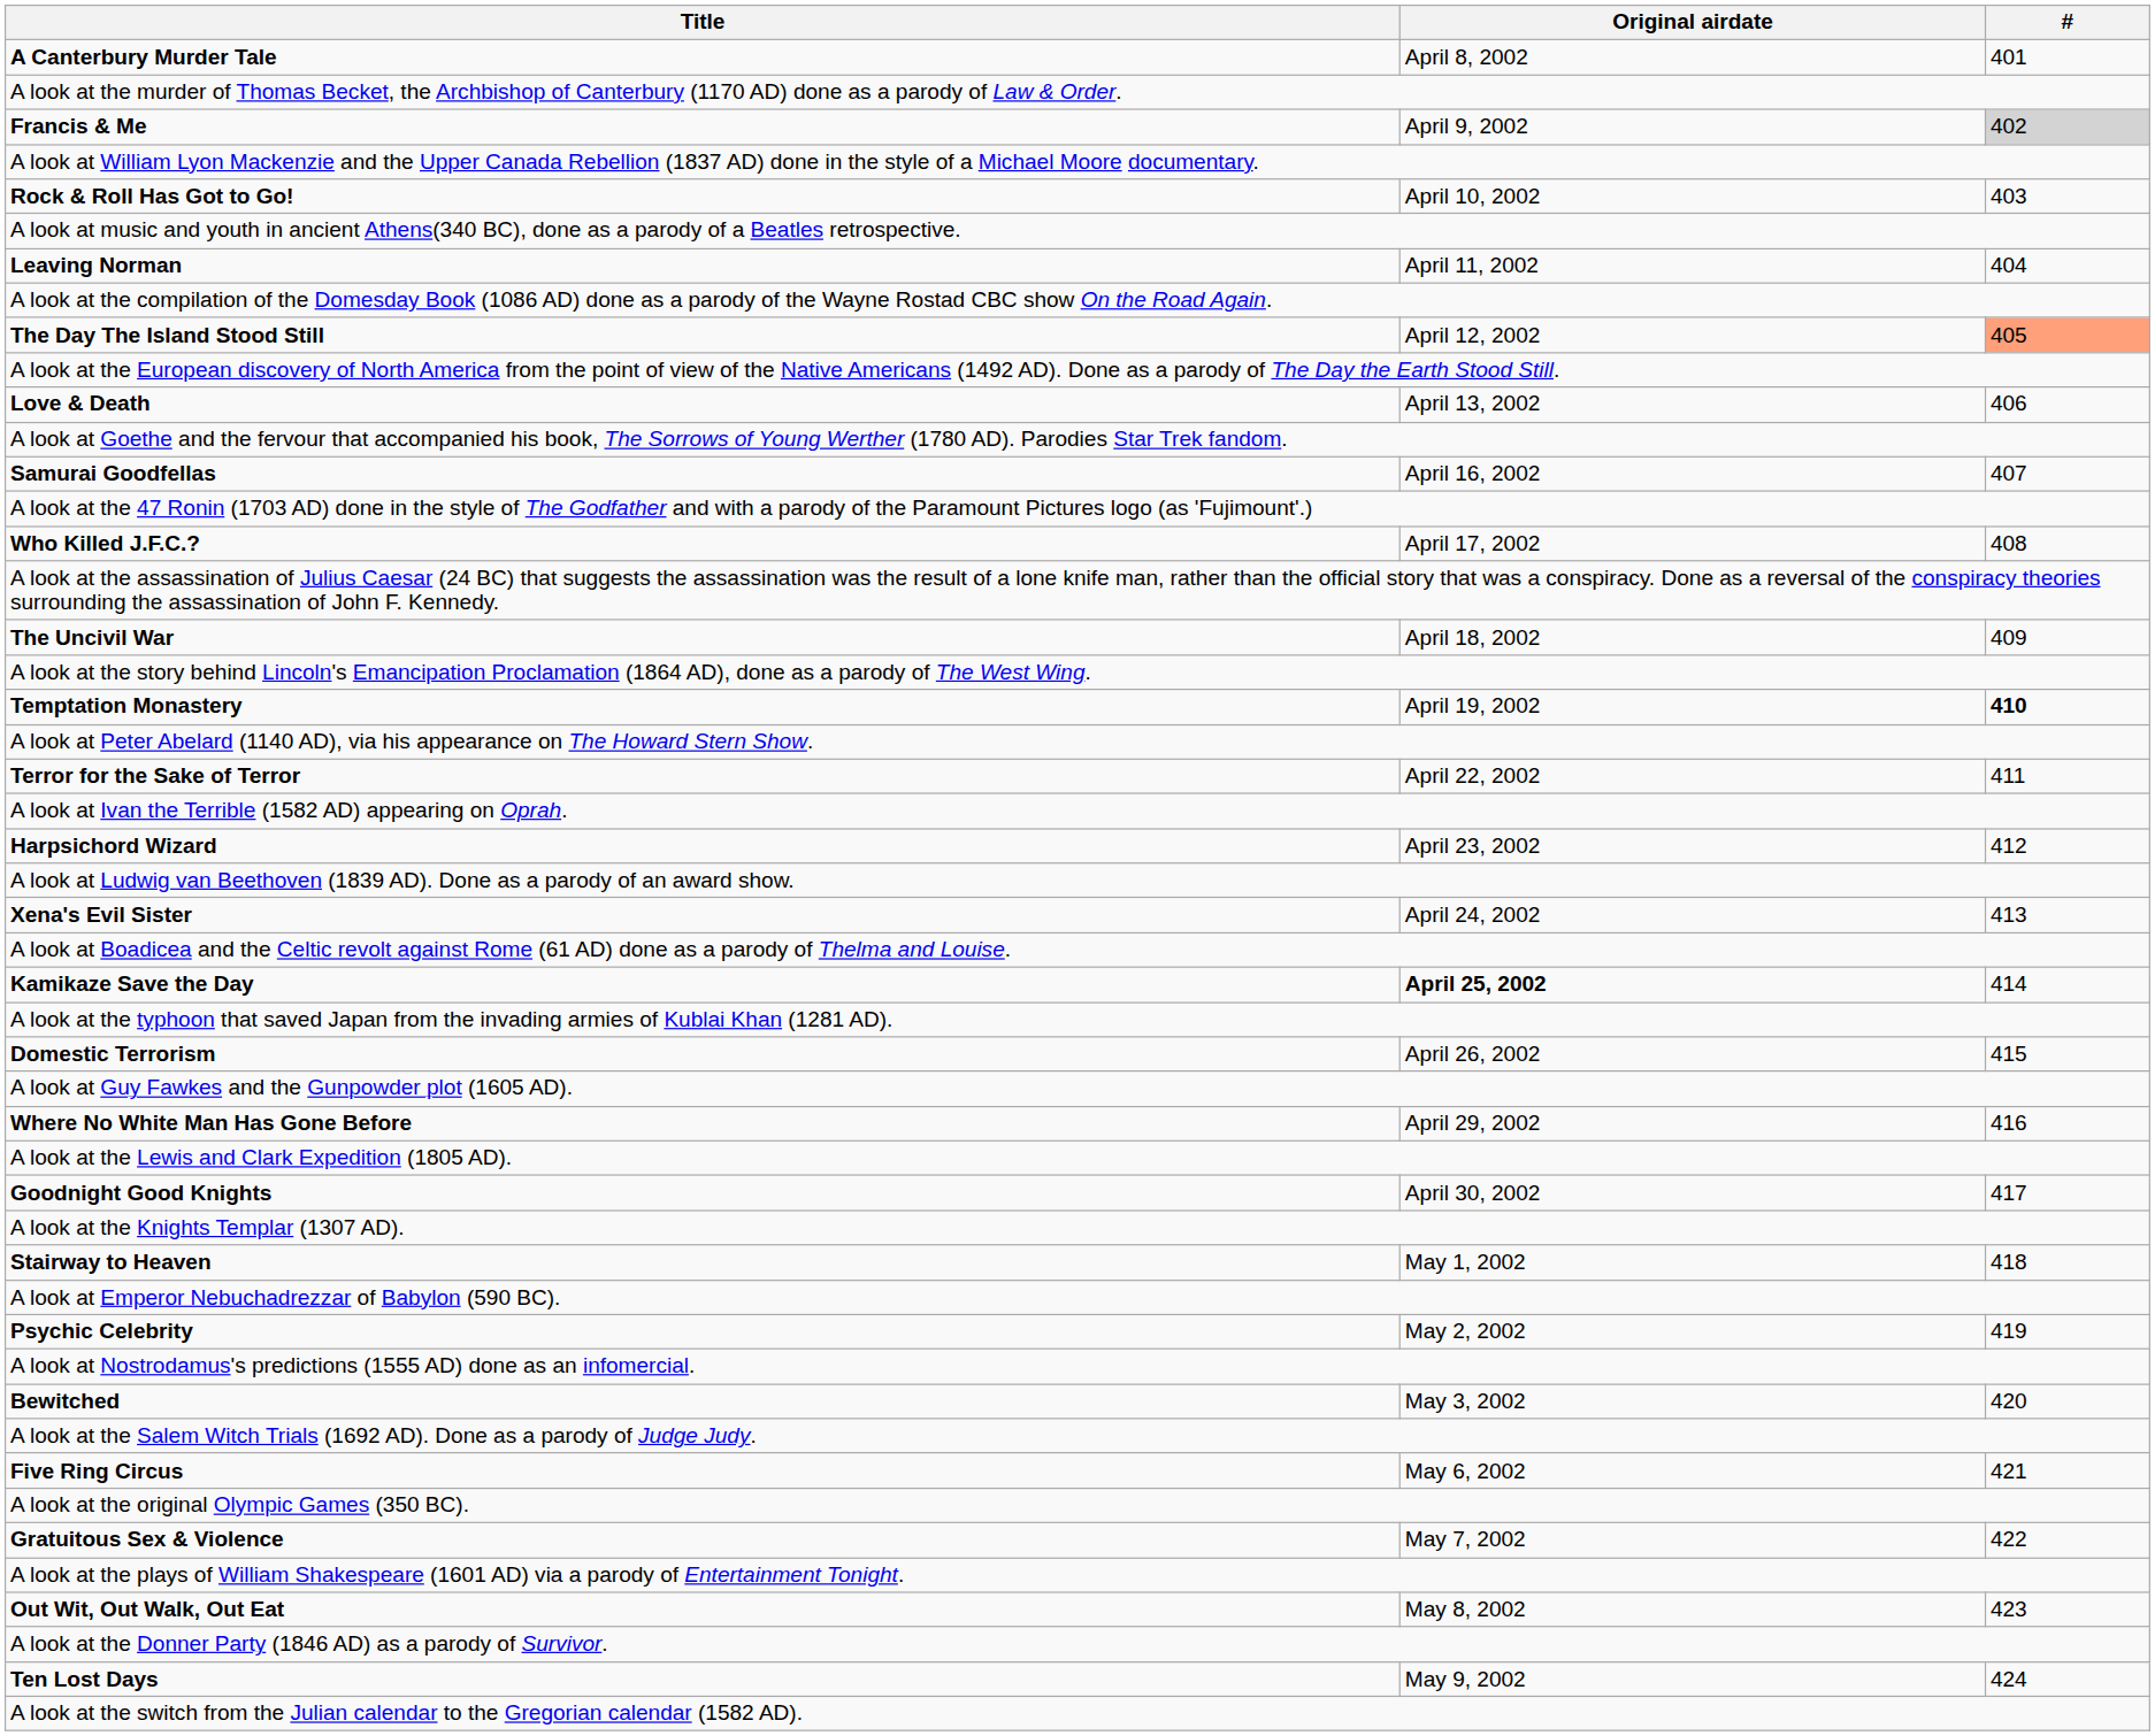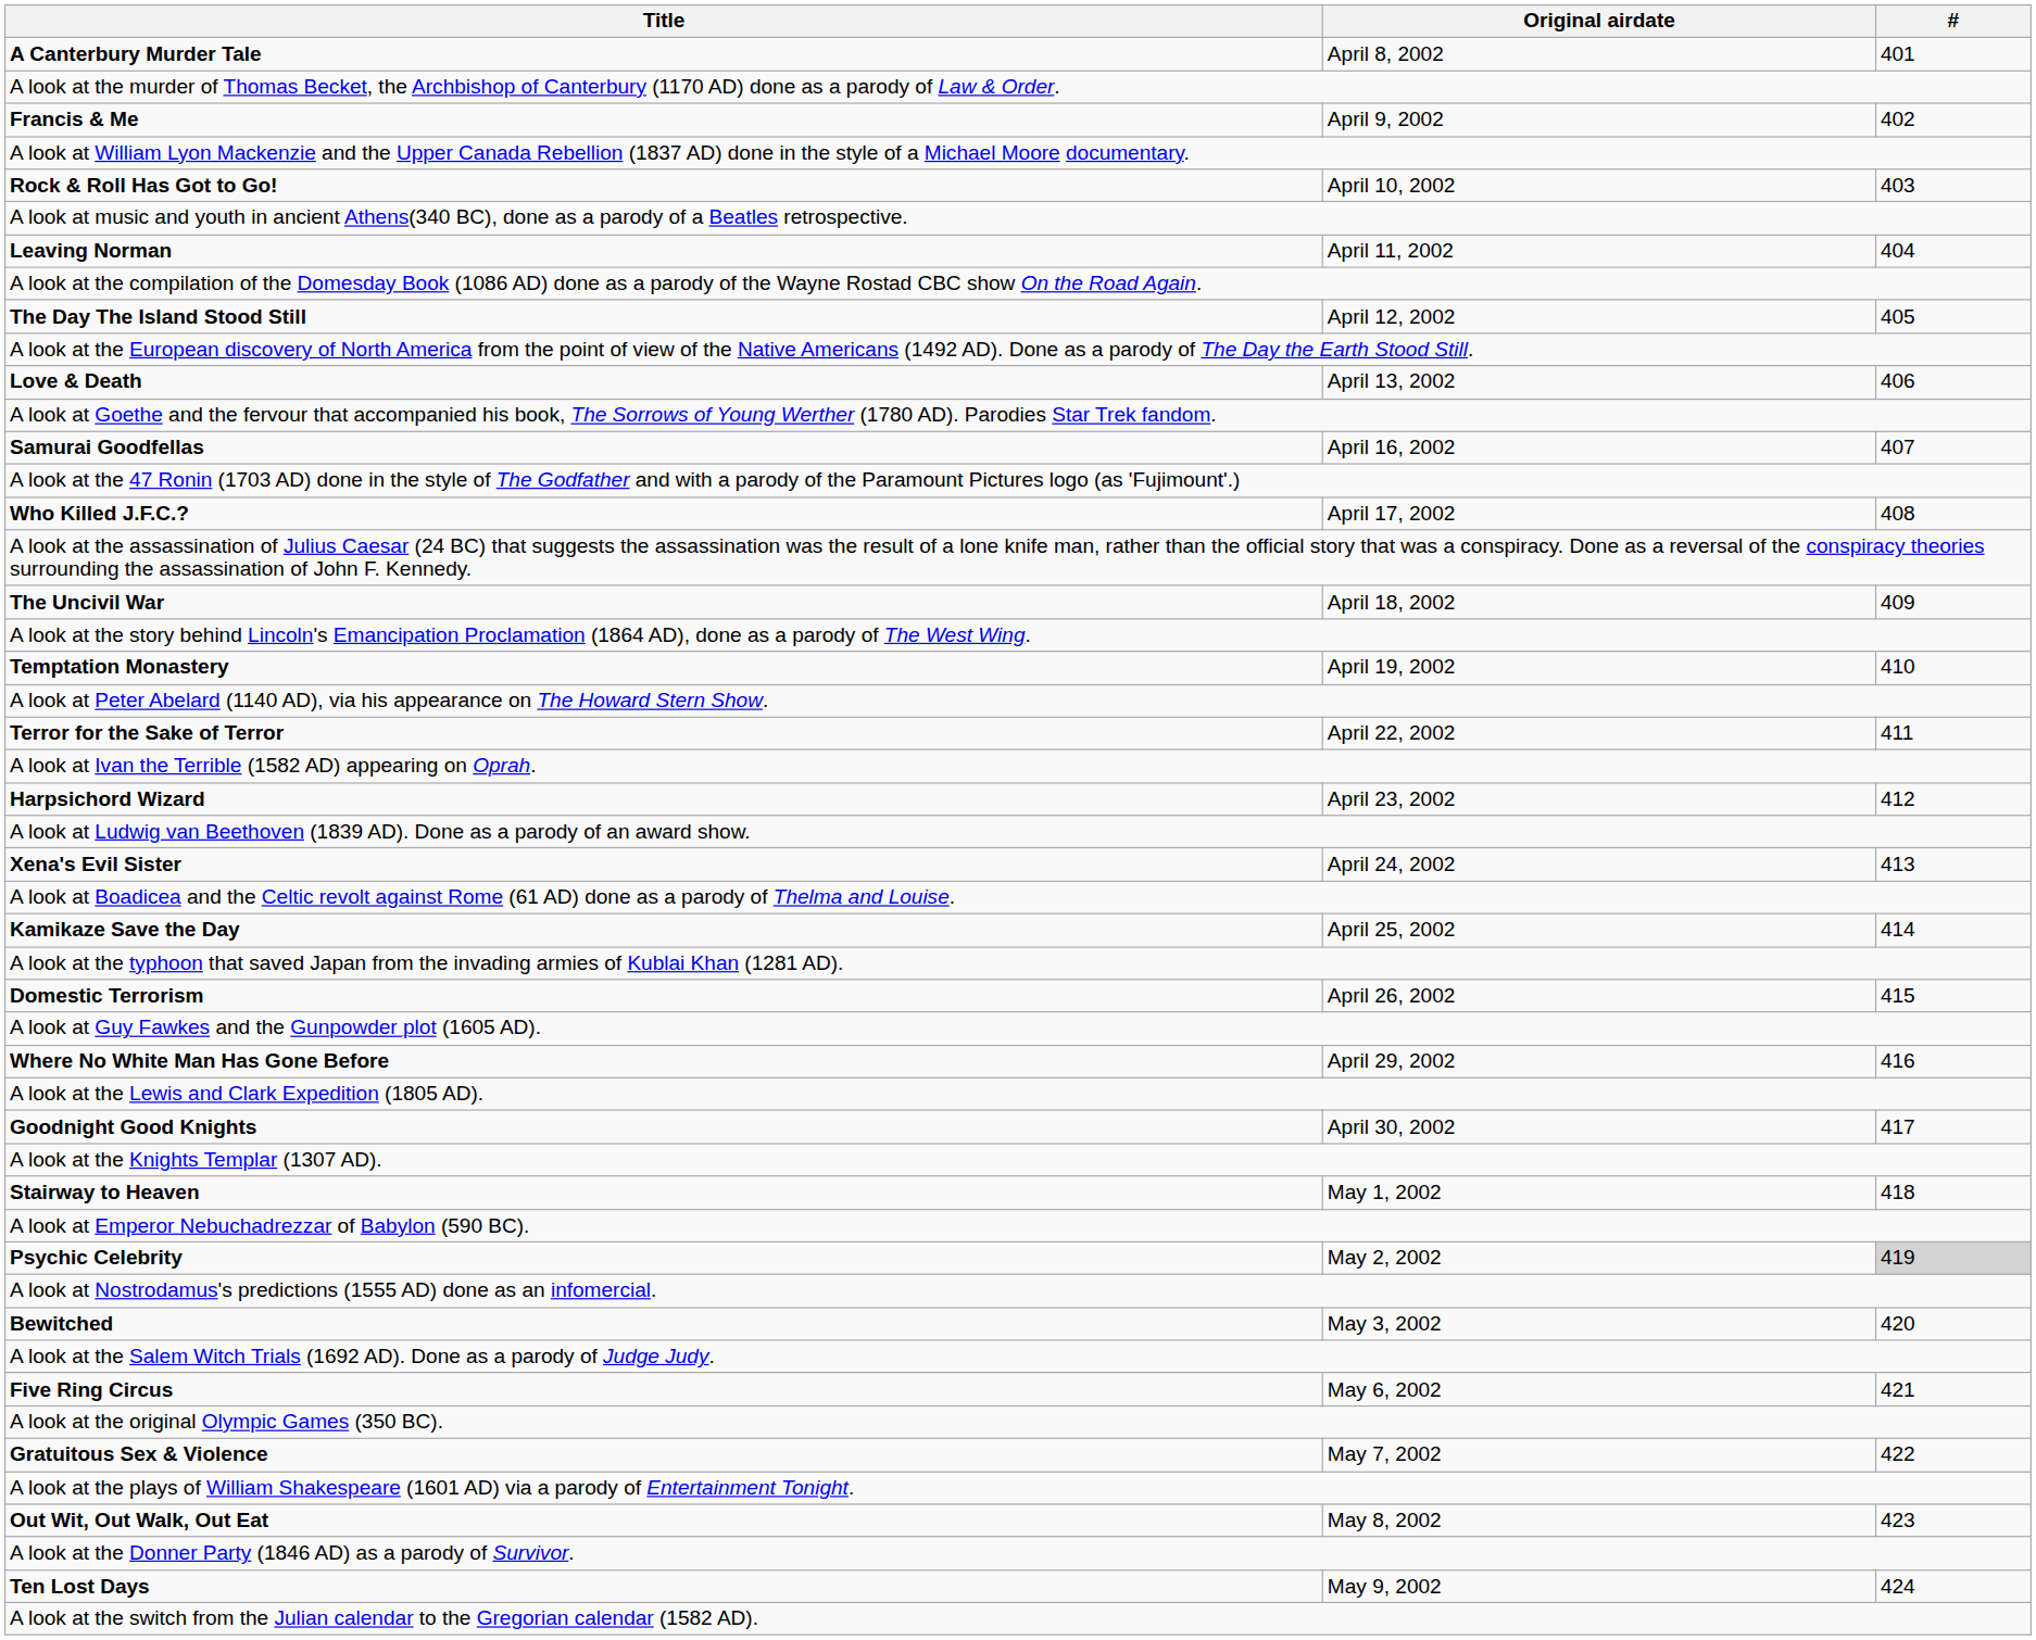Francis & Me | #: lightgrey background -> no background
The Day The Island Stood Still | #: lightsalmon background -> no background
Temptation Monastery | #: bold -> normal
Kamikaze Save the Day | Original airdate: bold -> normal
Psychic Celebrity | #: no background -> lightgrey background
